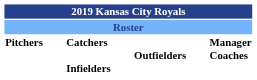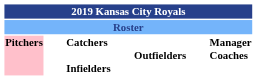Pitchers | column 1: no background -> pink background
